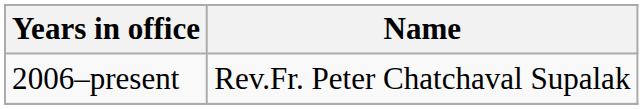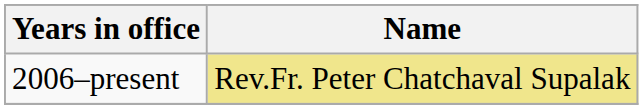2006–present | Name: no background -> khaki background
